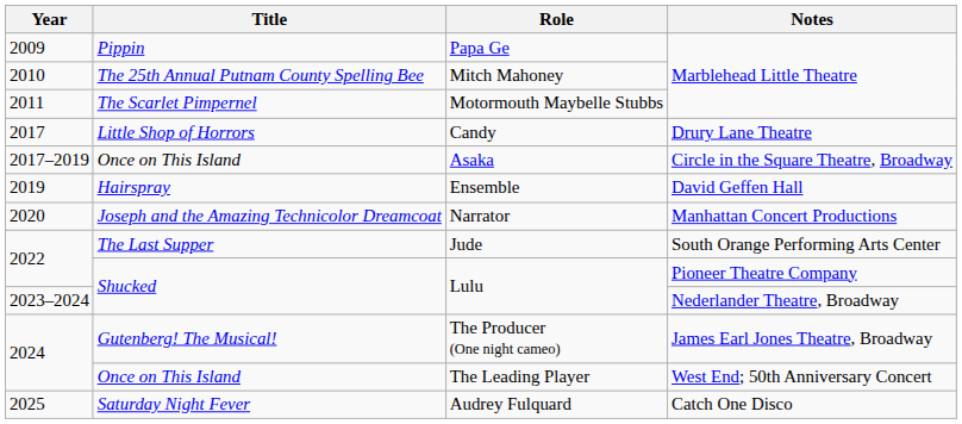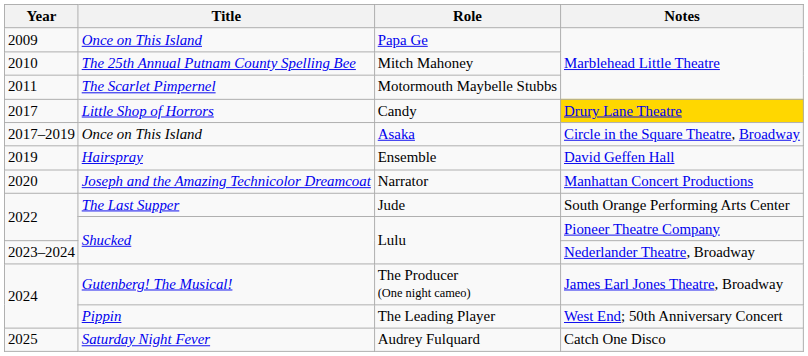Papa Ge | Title: Pippin -> Once on This Island
Candy | Notes: no background -> gold background
The Leading Player | Title: Once on This Island -> Pippin
